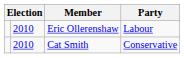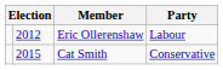Eric Ollerenshaw | column 2: 2010 -> 2012
Cat Smith | column 2: 2010 -> 2015
